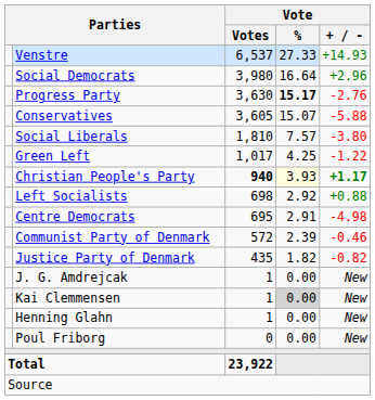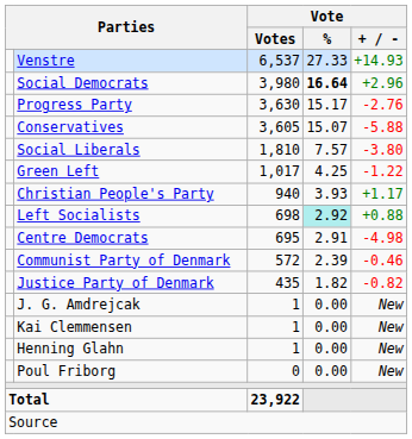Social Democrats | Vote / %: normal -> bold
Progress Party | Vote / %: bold -> normal
Christian People's Party | Vote / Votes: bold -> normal
Christian People's Party | Vote / %: lightyellow background -> no background
Christian People's Party | Vote / + / -: bold -> normal
Left Socialists | Vote / %: no background -> paleturquoise background
Kai Clemmensen | Vote / %: lightgrey background -> no background
